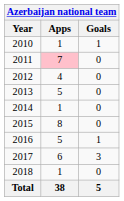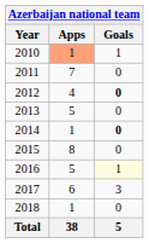2010 | Apps: no background -> lightsalmon background
2011 | Apps: pink background -> no background
2012 | Goals: normal -> bold
2014 | Goals: normal -> bold
2016 | Goals: no background -> lightyellow background
